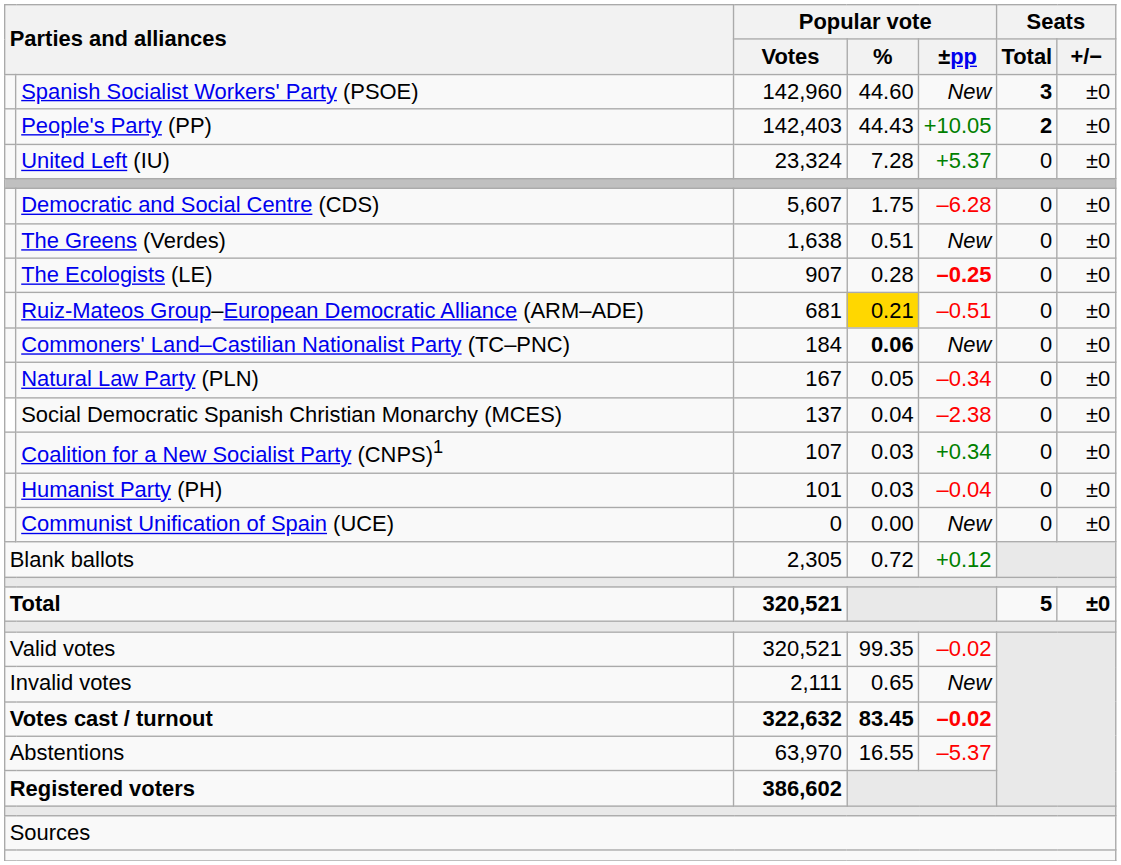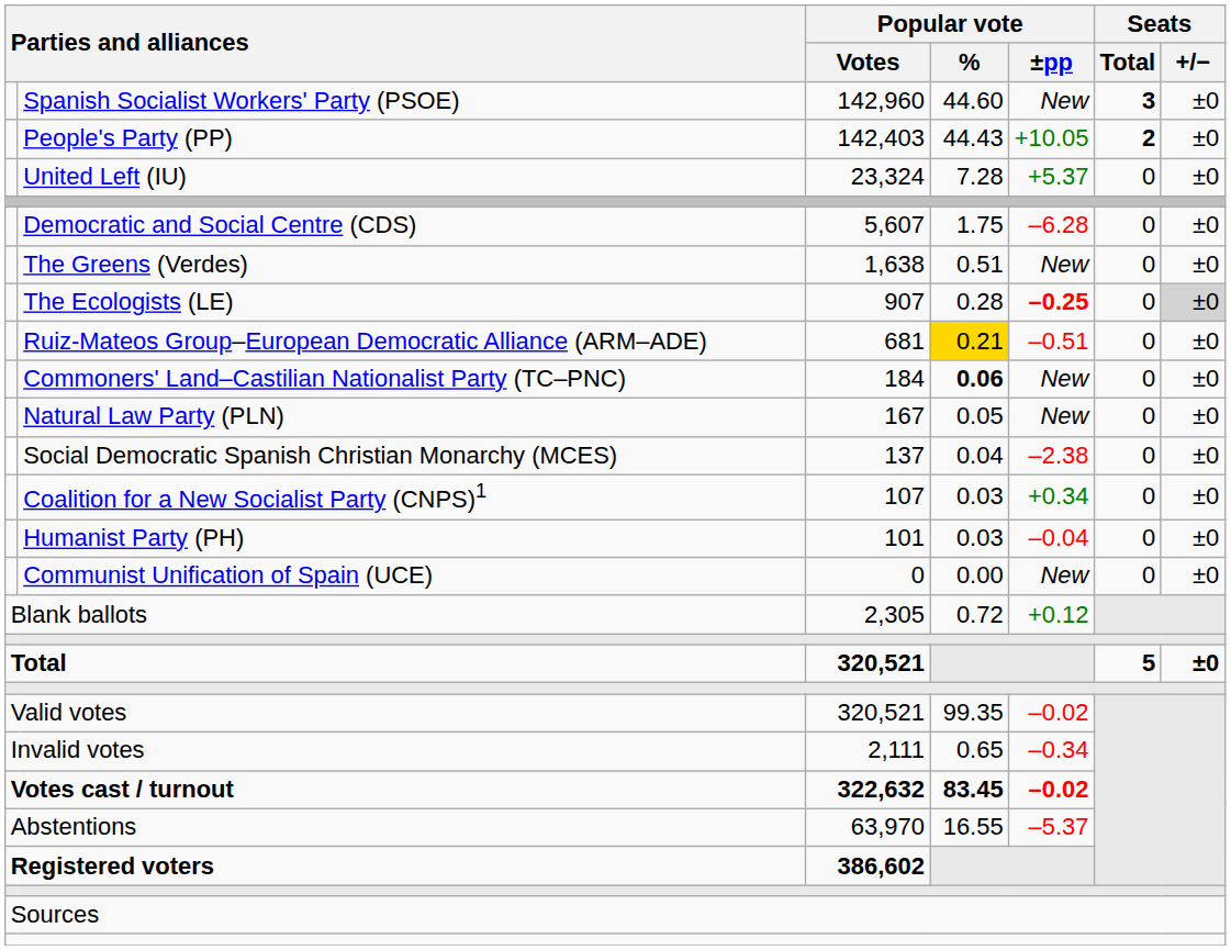The Ecologists (LE) | Seats / +/−: no background -> lightgrey background
Natural Law Party (PLN) | Popular vote / ±pp: –0.34 -> New
Invalid votes | Popular vote / ±pp: New -> –0.34
